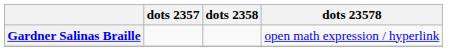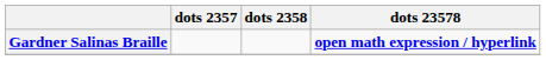Gardner Salinas Braille | dots 23578: normal -> bold
